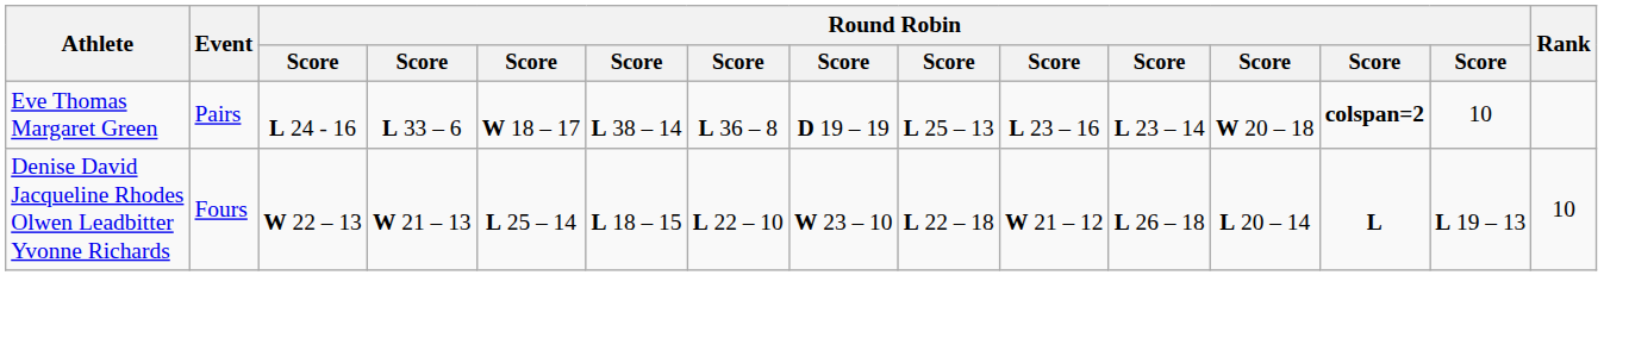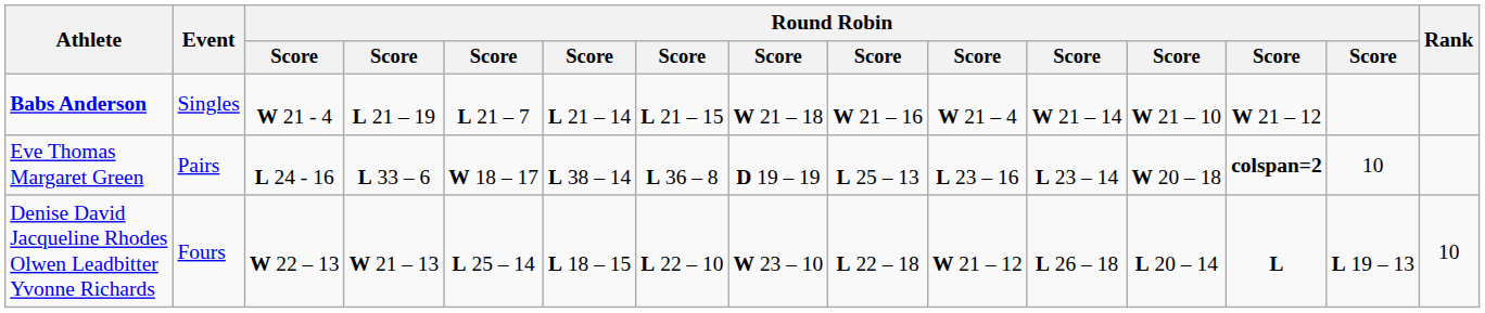+ row: Babs Anderson | Singles | W 21 - 4 | L 21 – 19 | L 21 – 7 | L 21 – 14 | L 21 – 15 | W 21 – 18 | W 21 – 16 | W 21 – 4 | W 21 – 14 | W 21 – 10 | W 21 – 12
